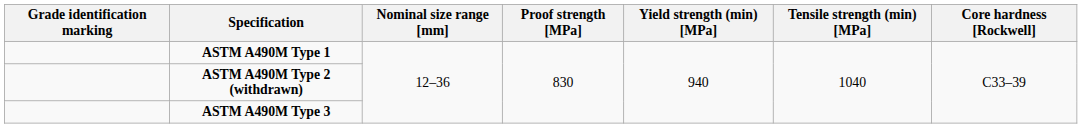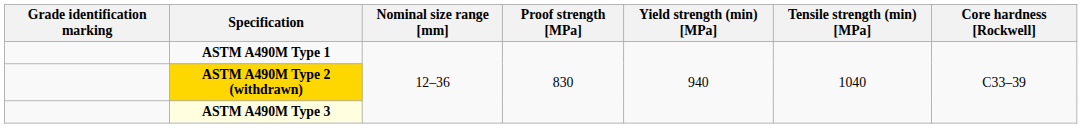ASTM A490M Type 2 (withdrawn) | Specification: no background -> gold background
ASTM A490M Type 3 | Specification: no background -> lightyellow background
